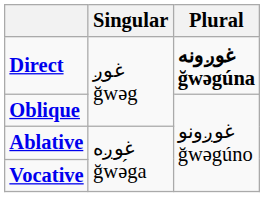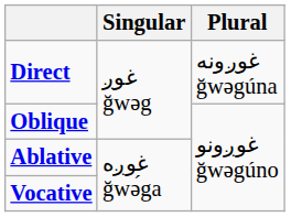Direct | Plural: bold -> normal
